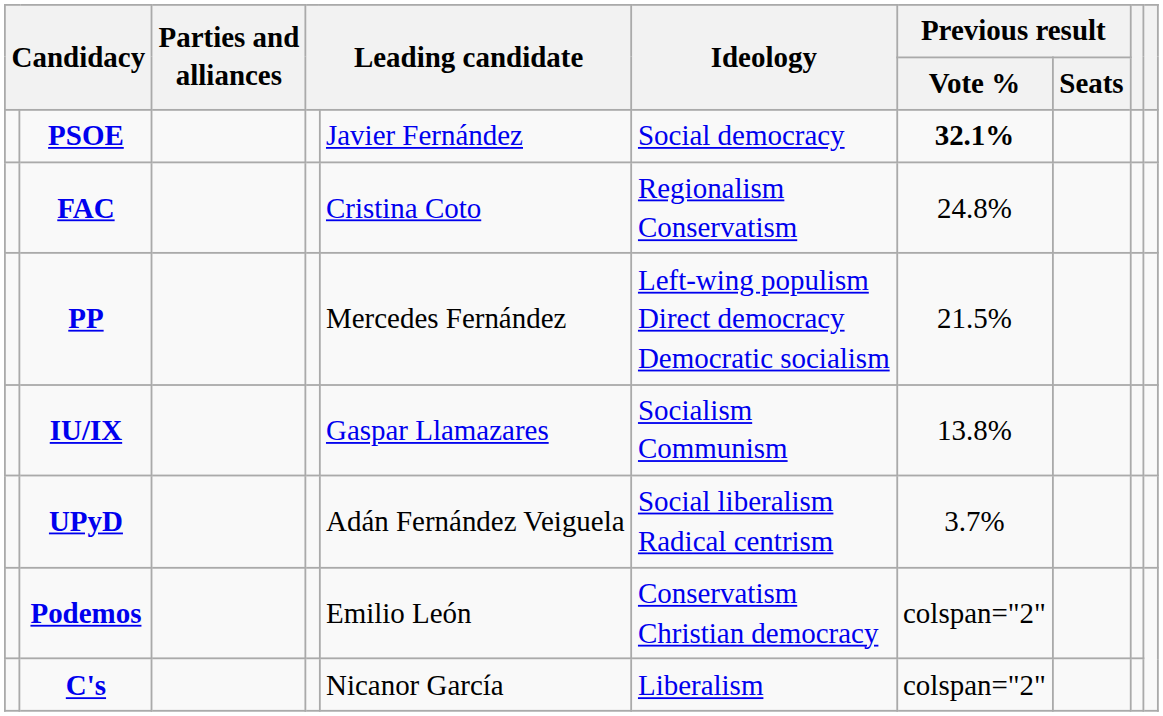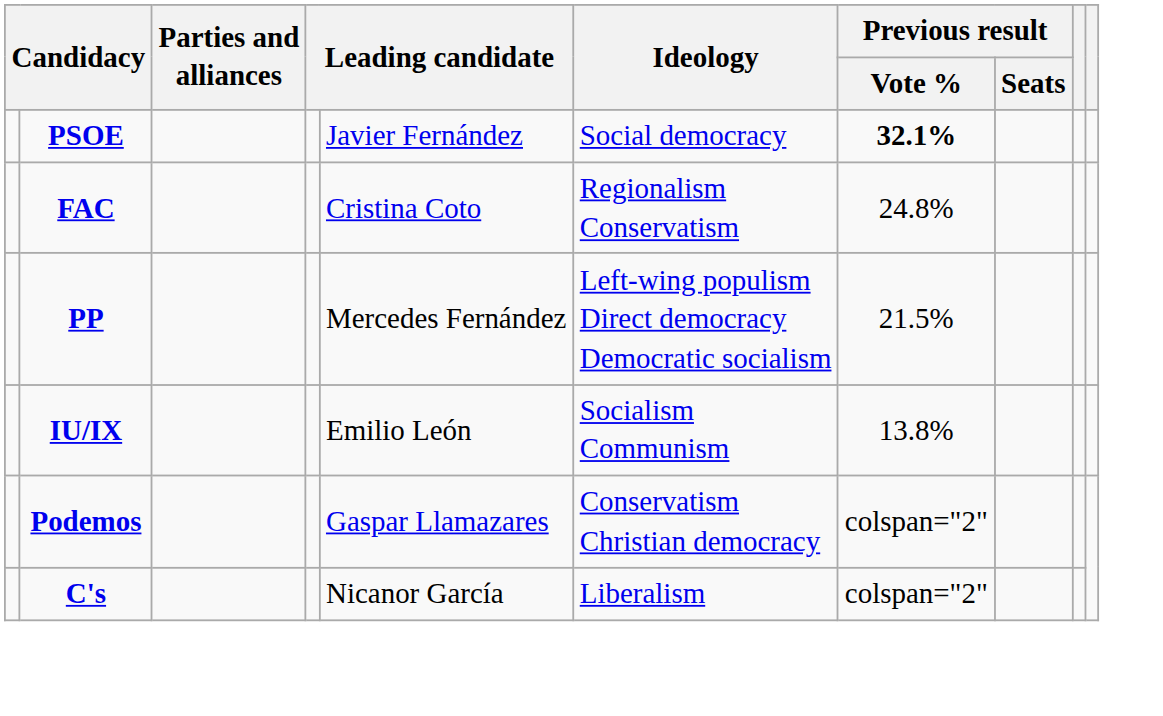IU/IX | column 5: Gaspar Llamazares -> Emilio León
- row: UPyD | Adán Fernández Veiguela | Social liberalism Radical centrism | 3.7%
Podemos | column 5: Emilio León -> Gaspar Llamazares
